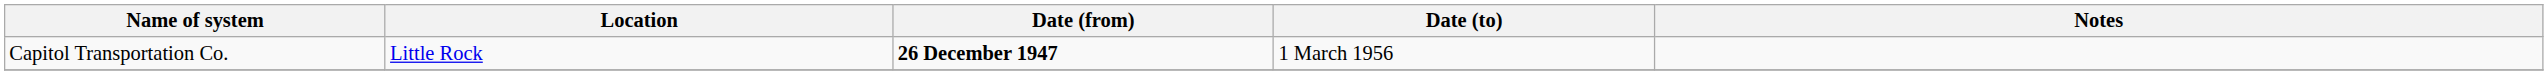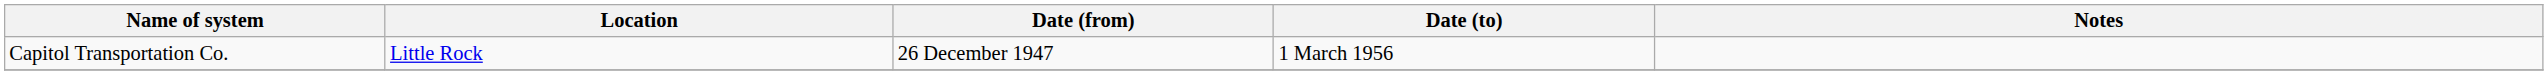Capitol Transportation Co. | Date (from): bold -> normal
